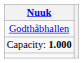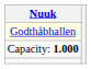Godthåbhallen | Nuuk: no background -> lightyellow background
